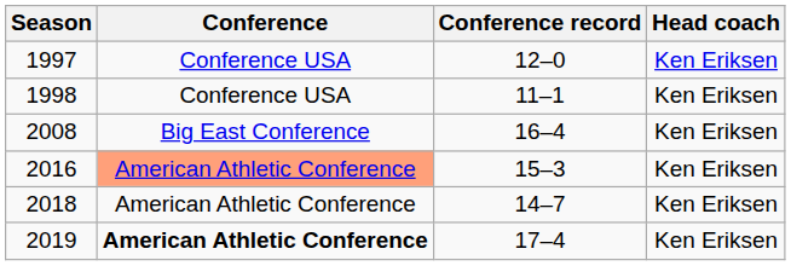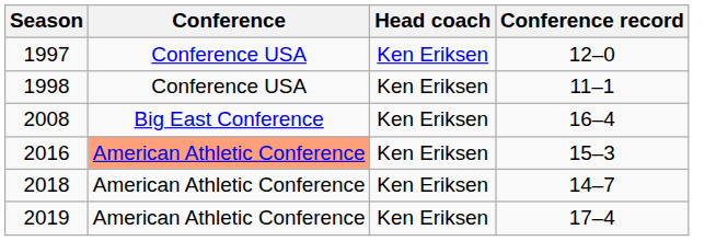columns swapped: Conference record <-> Head coach
2019 | Conference: bold -> normal
